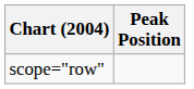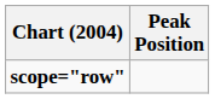scope="row" | Chart (2004): normal -> bold
